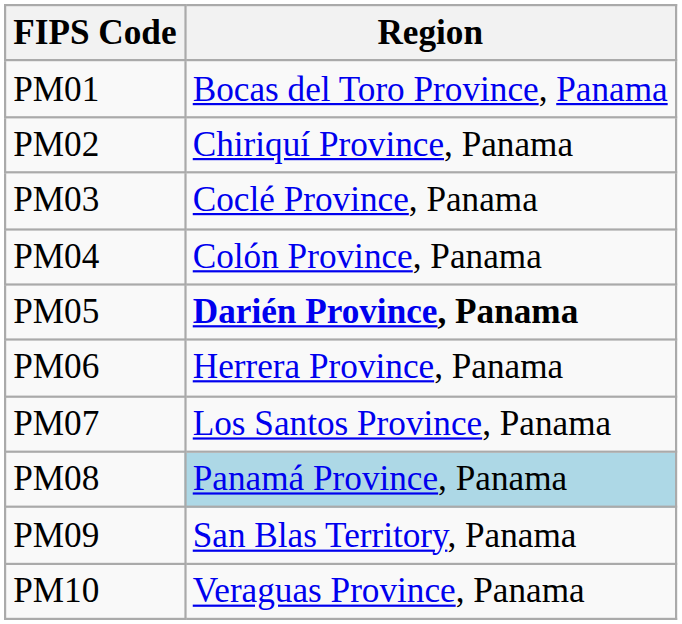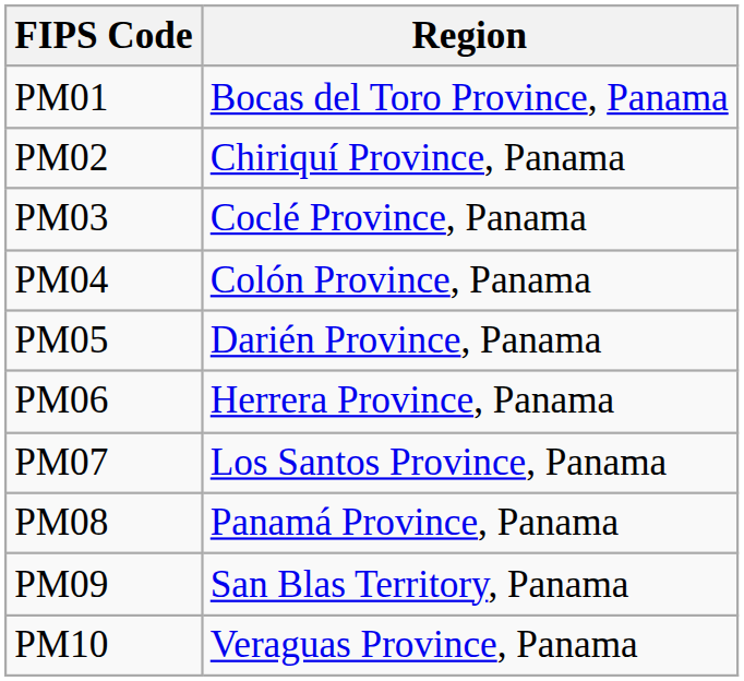PM05 | Region: bold -> normal
PM08 | Region: lightblue background -> no background
